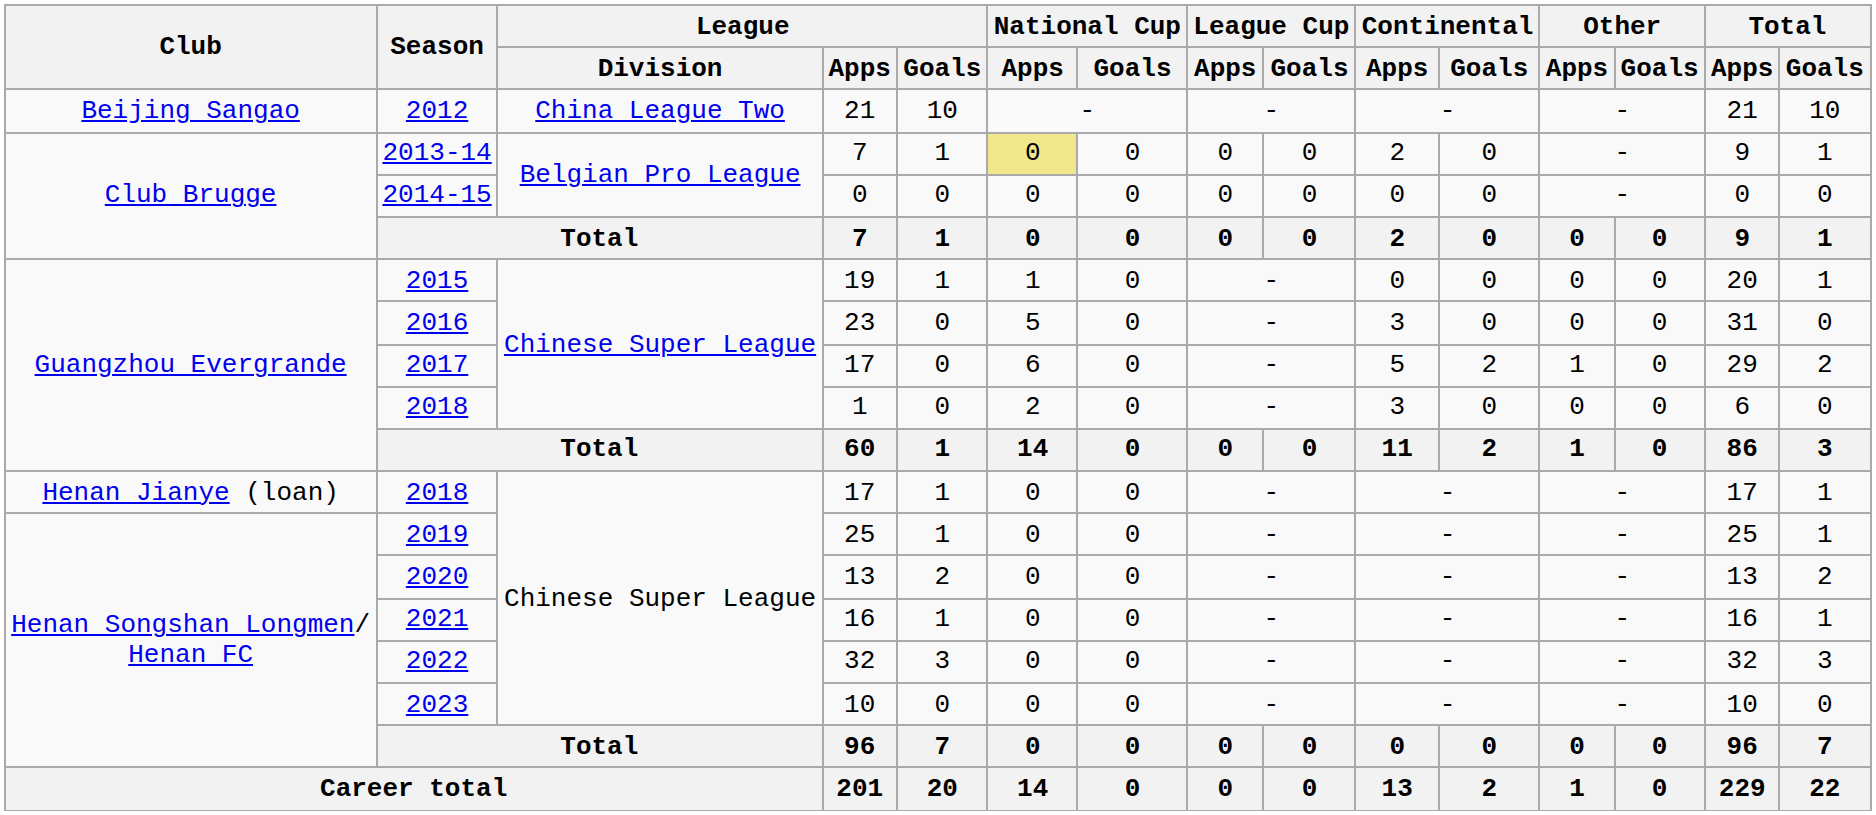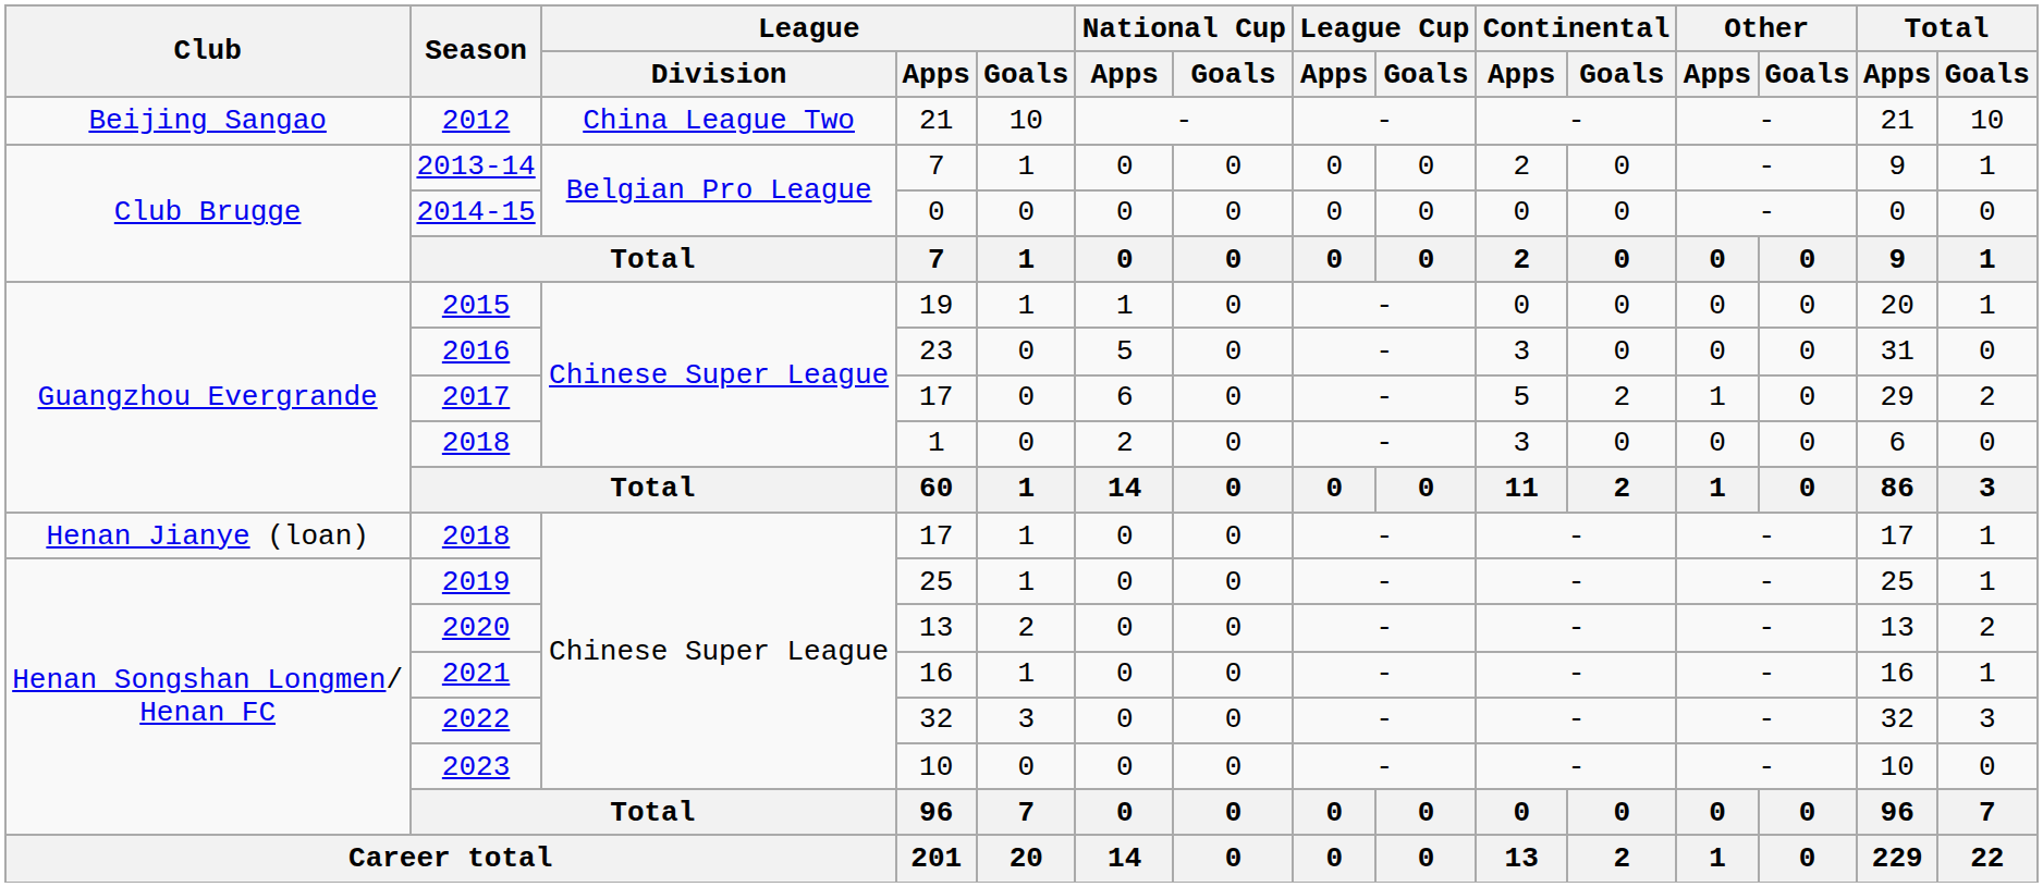2013-14 | National Cup / Apps: khaki background -> no background
